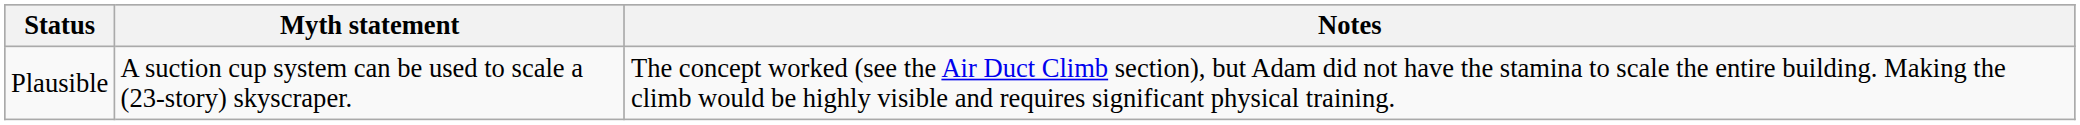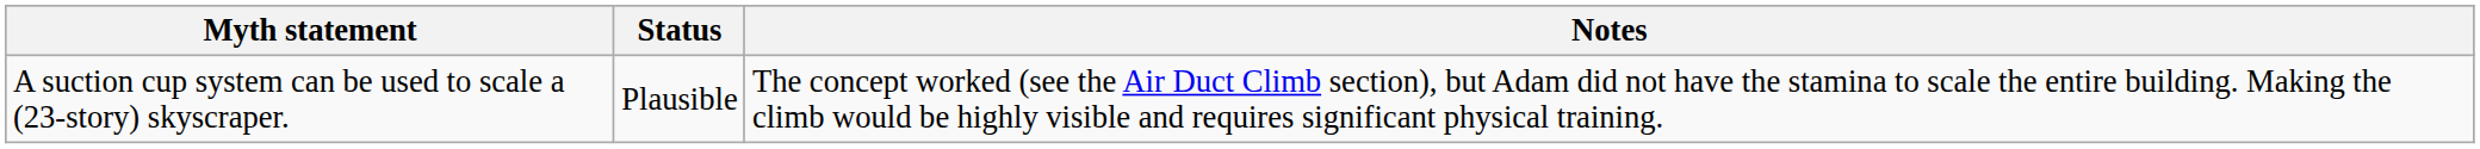columns swapped: Myth statement <-> Status
